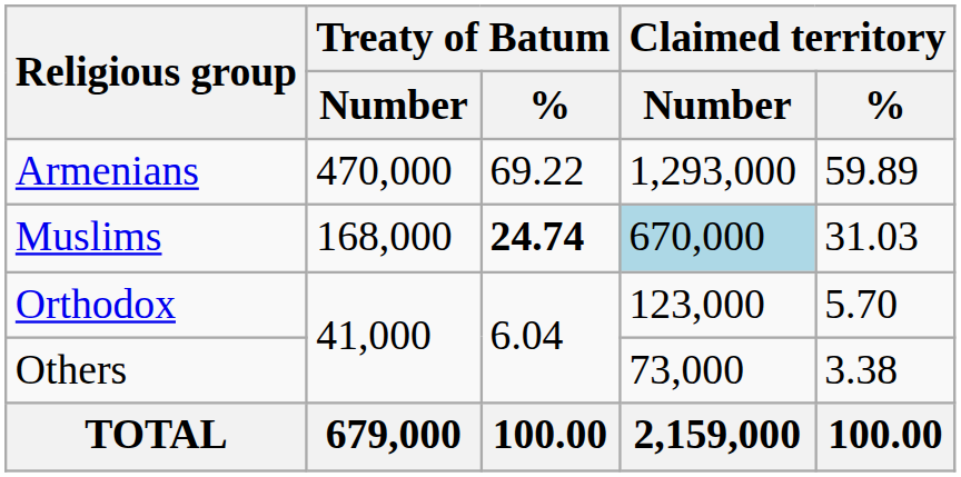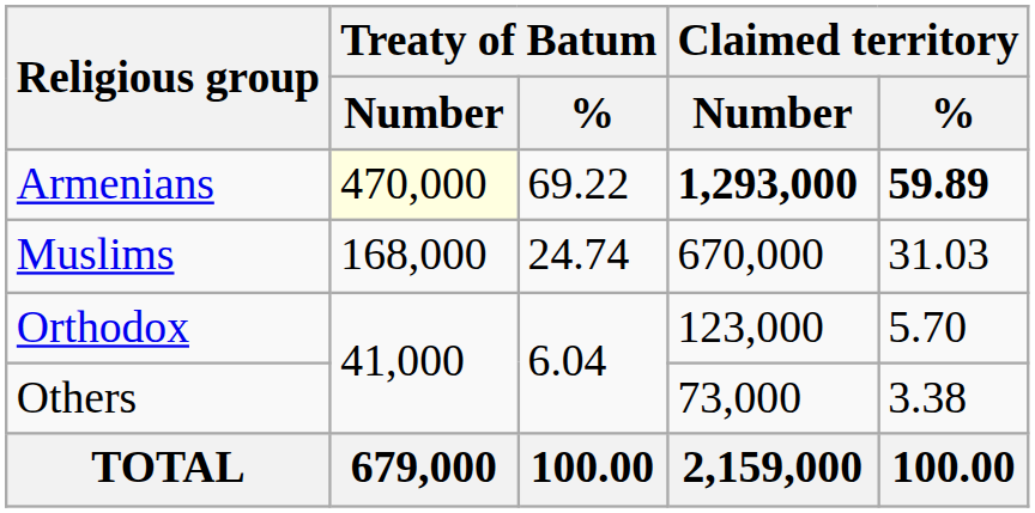Armenians | Treaty of Batum / Number: no background -> lightyellow background
Armenians | Claimed territory / Number: normal -> bold
Armenians | Claimed territory / %: normal -> bold
Muslims | Treaty of Batum / %: bold -> normal
Muslims | Claimed territory / Number: lightblue background -> no background
